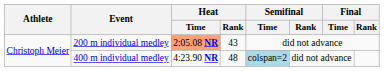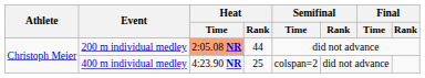200 m individual medley | Heat / Rank: 43 -> 44
400 m individual medley | Heat / Rank: 48 -> 25
400 m individual medley | Semifinal / Time: lightblue background -> no background
